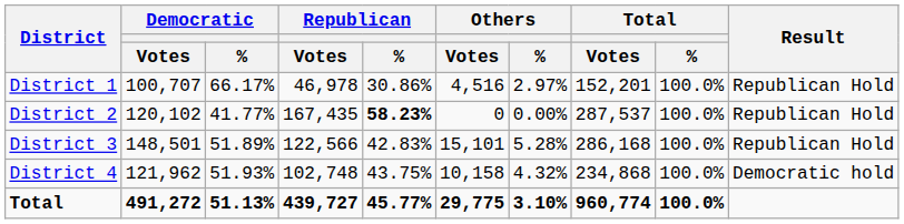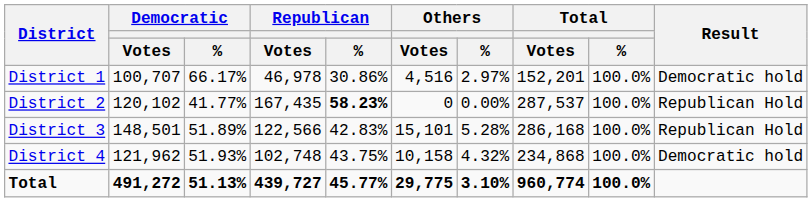District 1 | Result: Republican Hold -> Democratic hold
